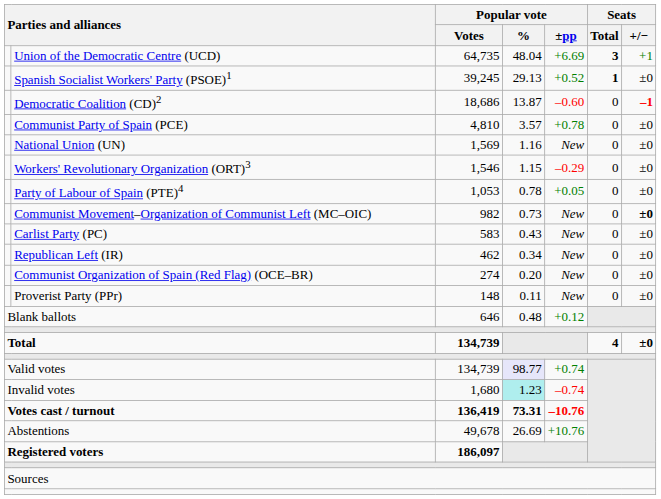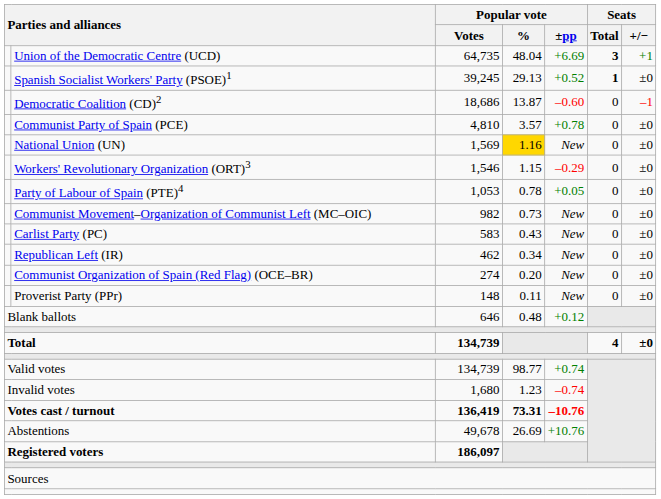Democratic Coalition (CD)2 | Seats / +/−: bold -> normal
National Union (UN) | Popular vote / %: no background -> gold background
Communist Movement–Organization of Communist Left (MC–OIC) | Seats / +/−: bold -> normal
Valid votes | Popular vote / %: lavender background -> no background
Invalid votes | Popular vote / %: paleturquoise background -> no background
